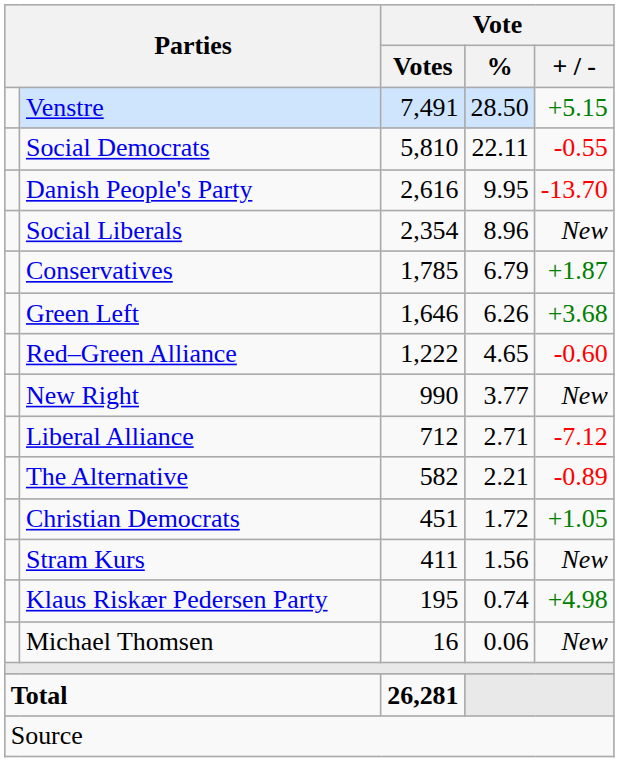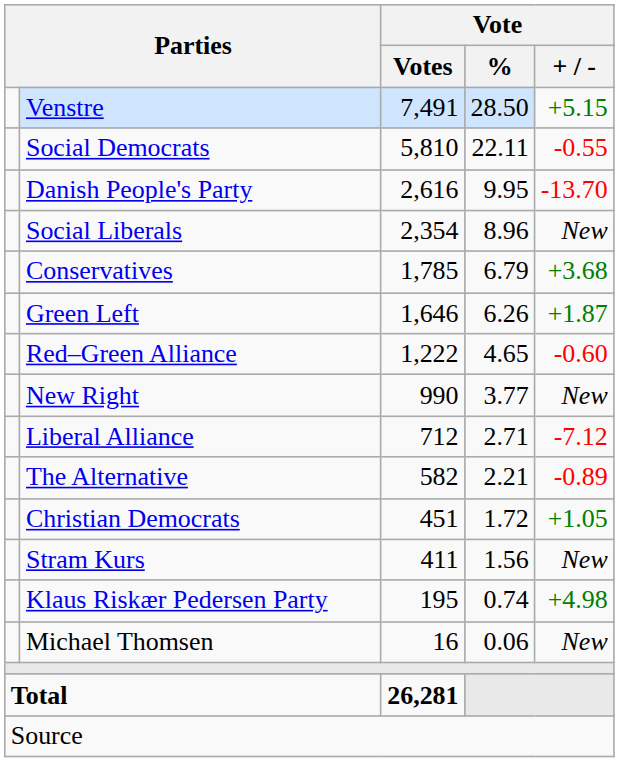Conservatives | Vote / + / -: +1.87 -> +3.68
Green Left | Vote / + / -: +3.68 -> +1.87
